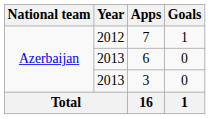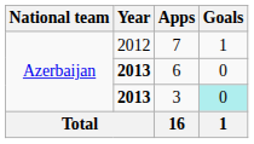6 | Year: normal -> bold
3 | Year: normal -> bold
3 | Goals: no background -> paleturquoise background
